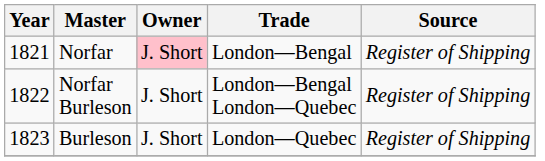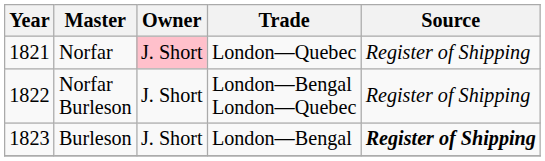Norfar | Trade: London—Bengal -> London—Quebec
Burleson | Trade: London—Quebec -> London—Bengal
Burleson | Source: normal -> bold
